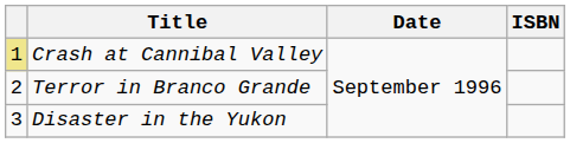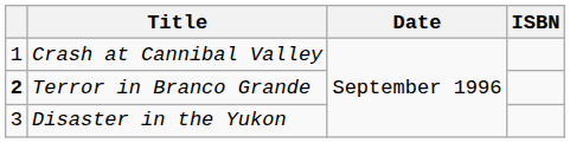Crash at Cannibal Valley | column 1: khaki background -> no background
Terror in Branco Grande | column 1: normal -> bold
